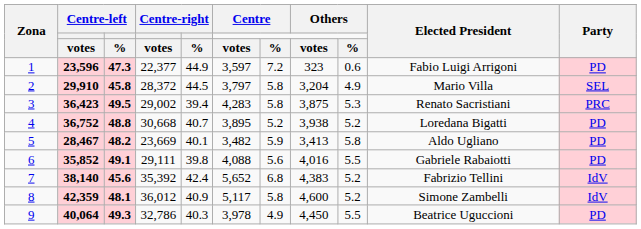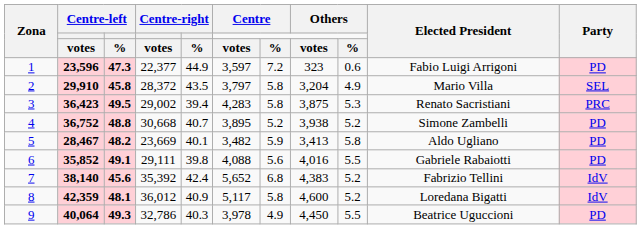2 | Centre-right / %: 44.5 -> 43.5
4 | Elected President: Loredana Bigatti -> Simone Zambelli
8 | Elected President: Simone Zambelli -> Loredana Bigatti
